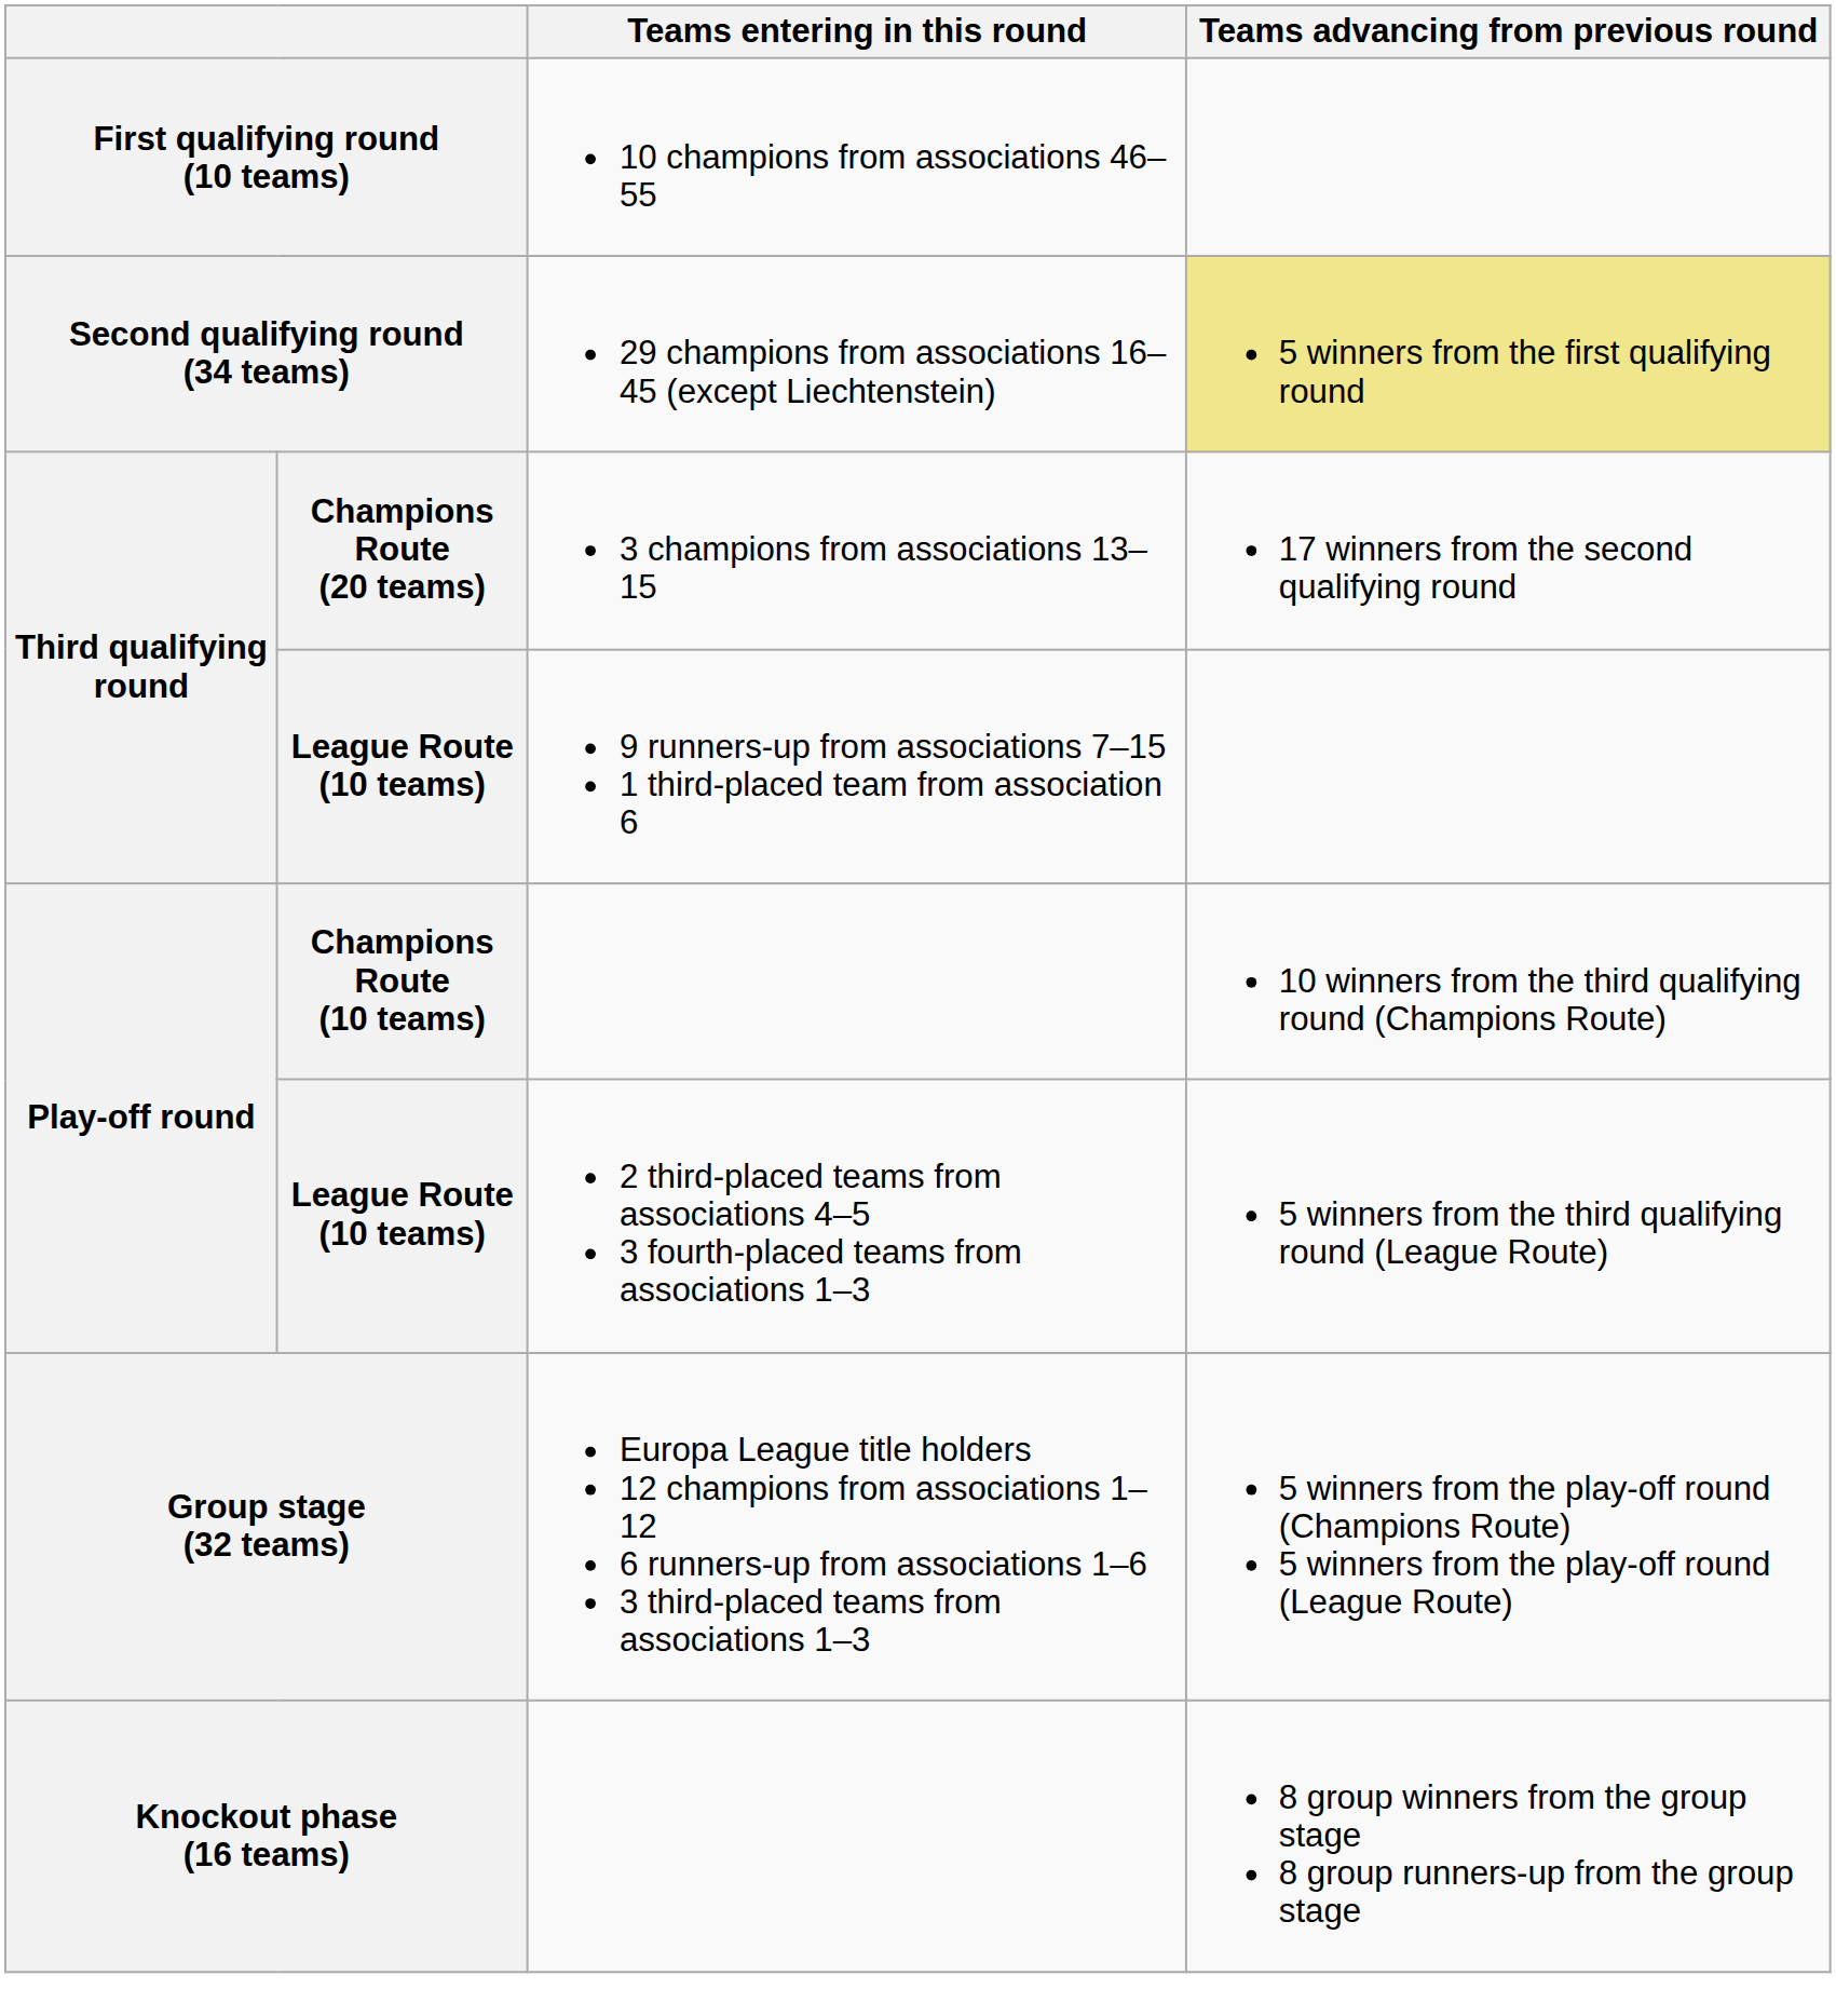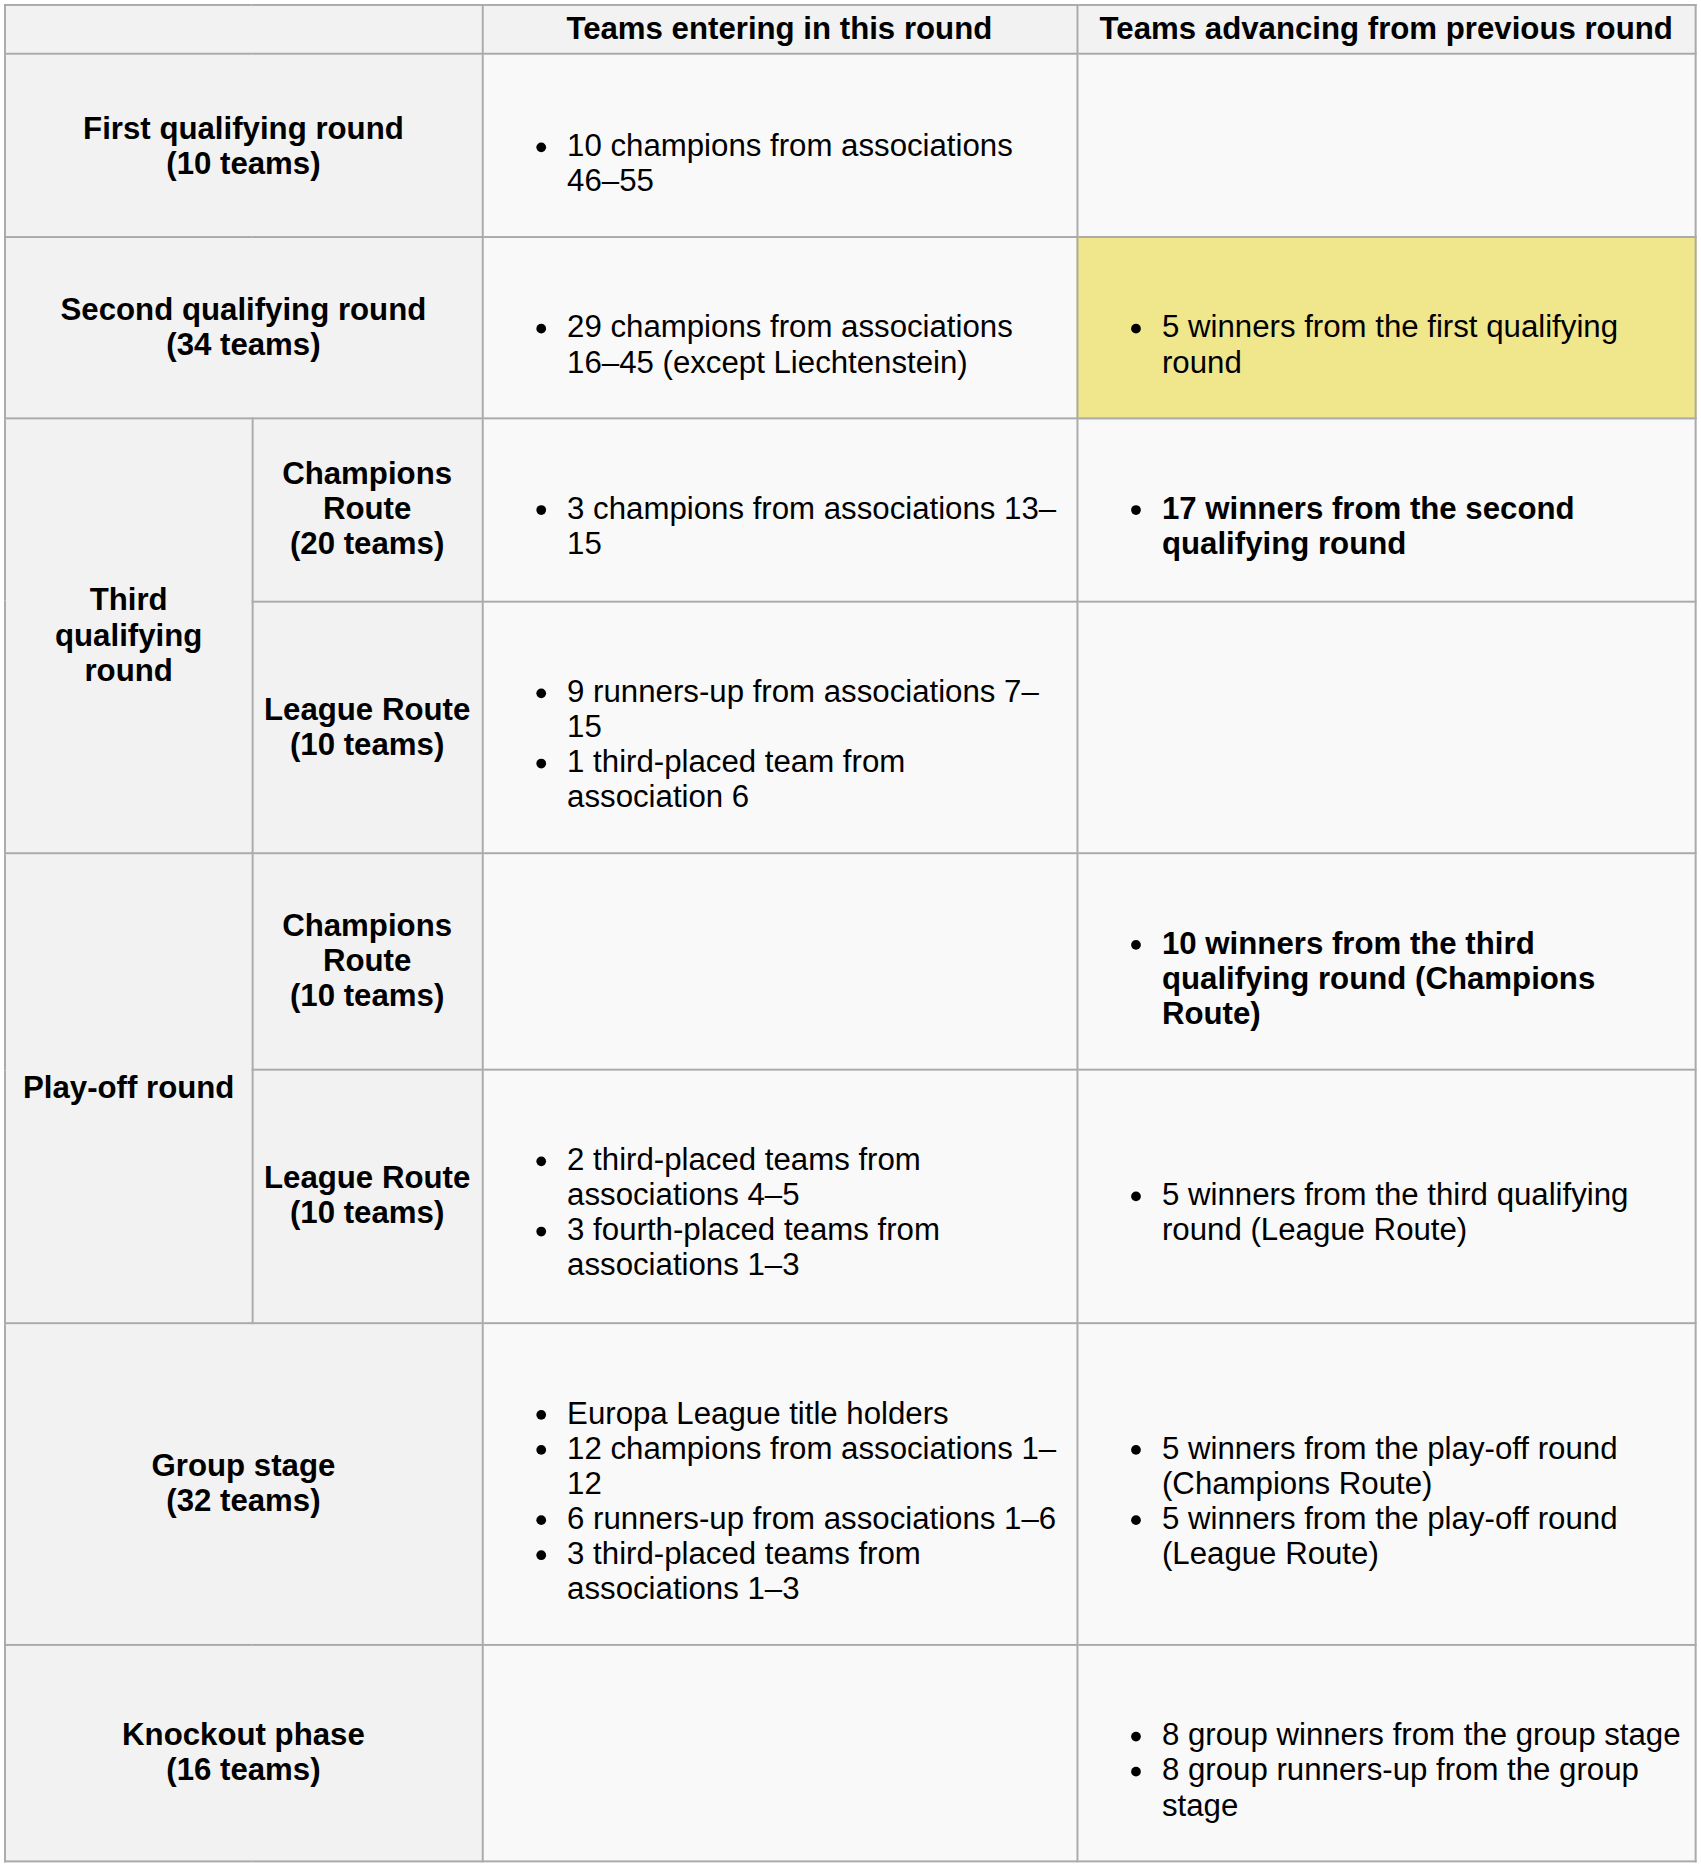Champions Route (20 teams) | Teams advancing from previous round: normal -> bold
Champions Route (10 teams) | Teams advancing from previous round: normal -> bold
